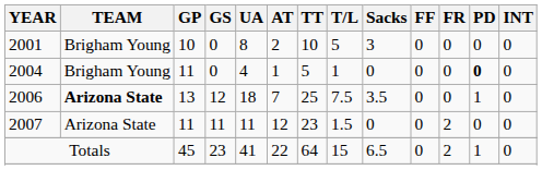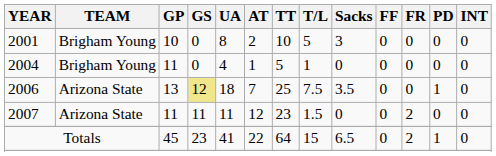2004 | PD: bold -> normal
2006 | TEAM: bold -> normal
2006 | GS: no background -> khaki background
